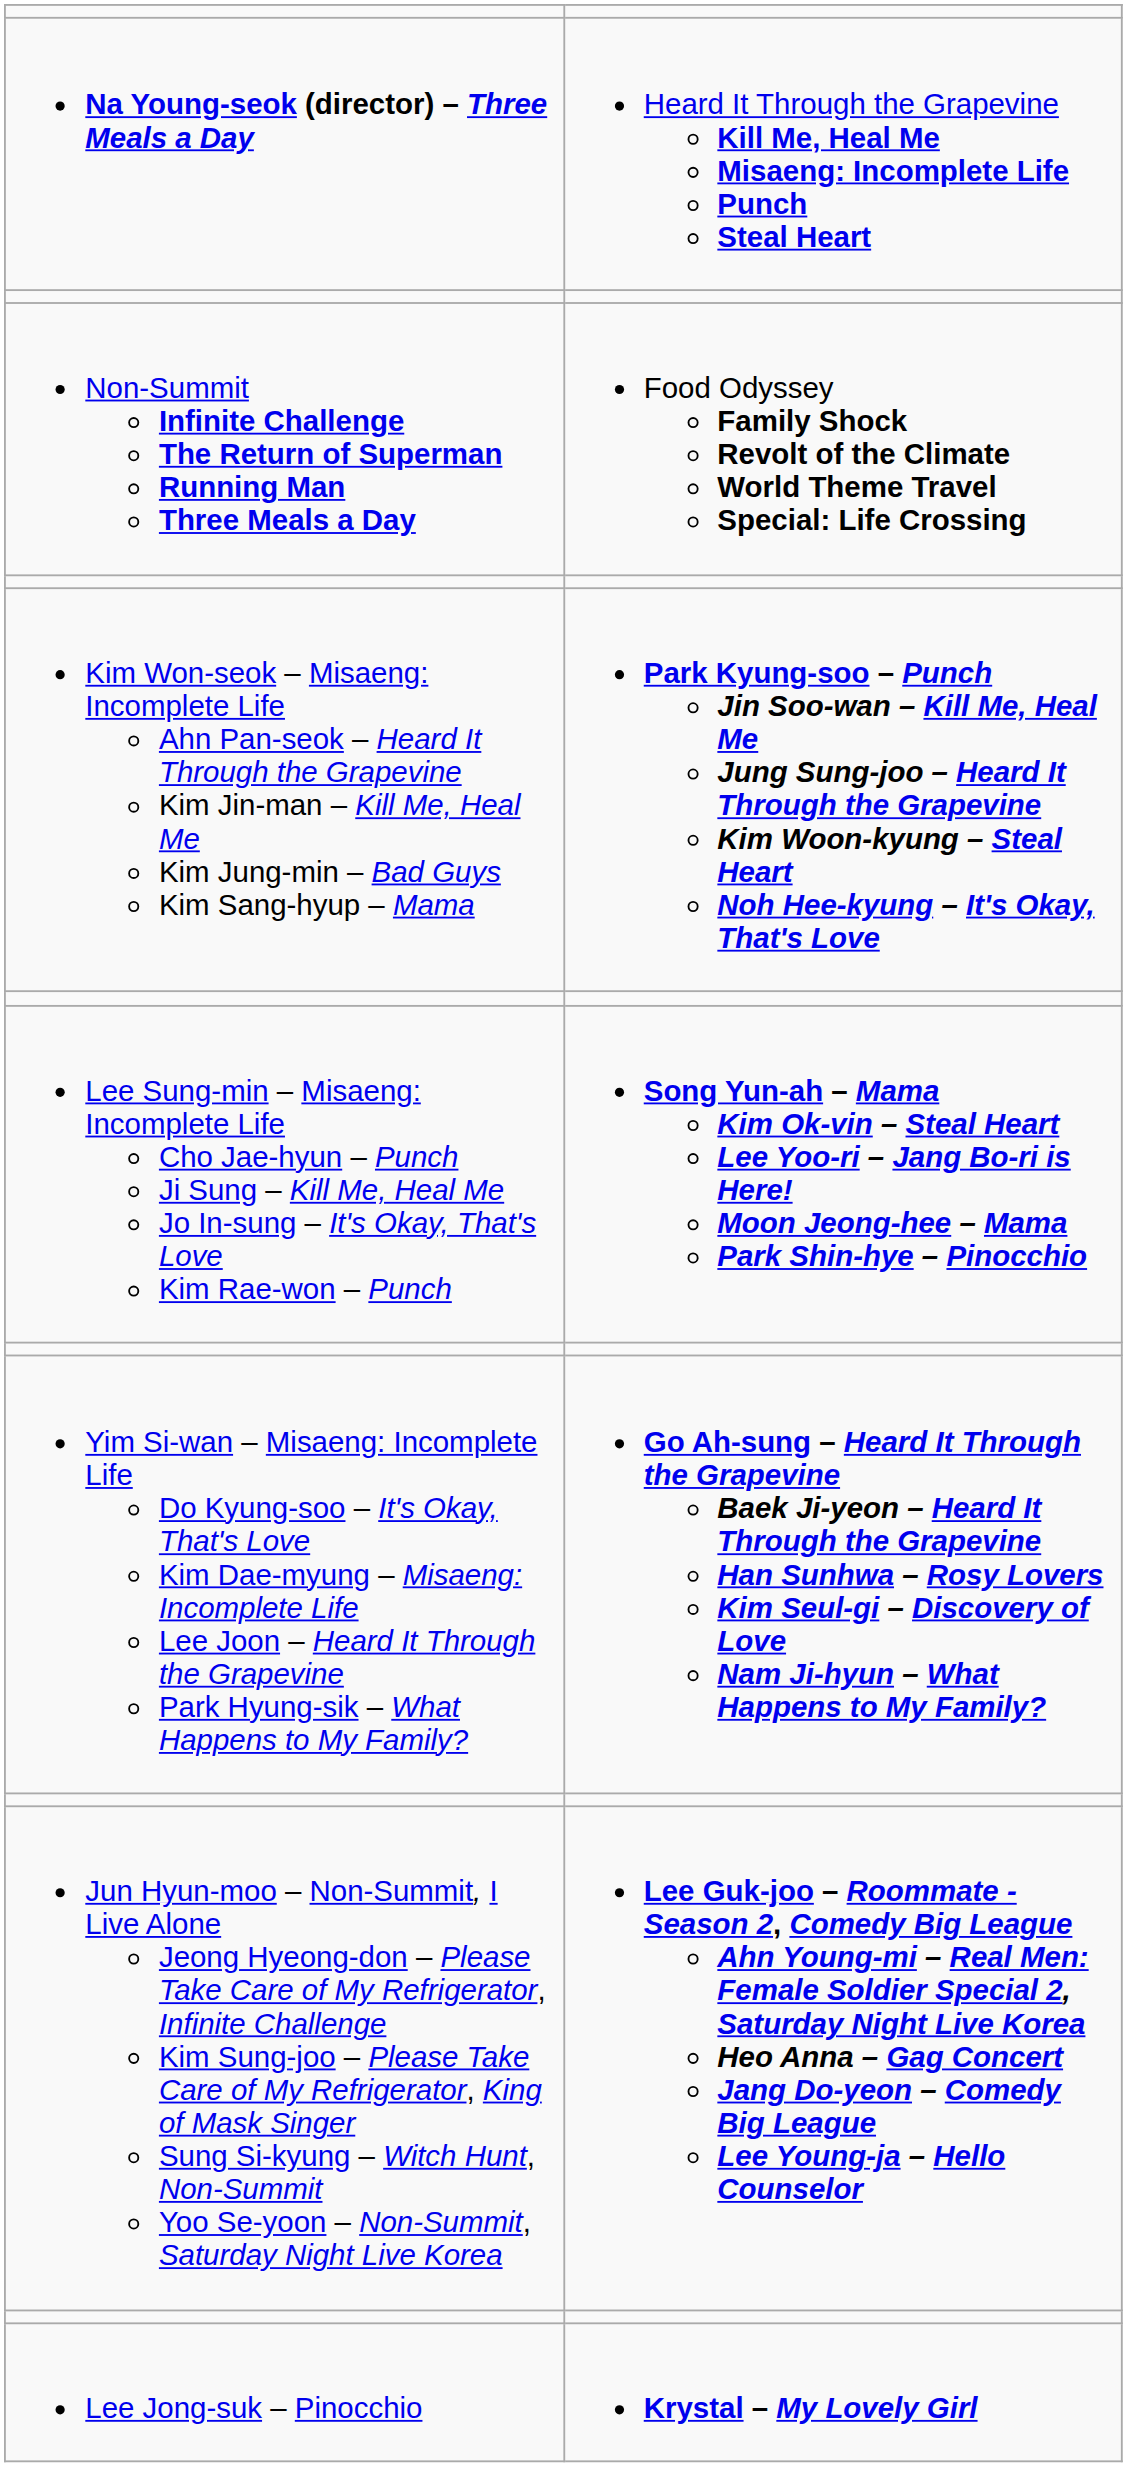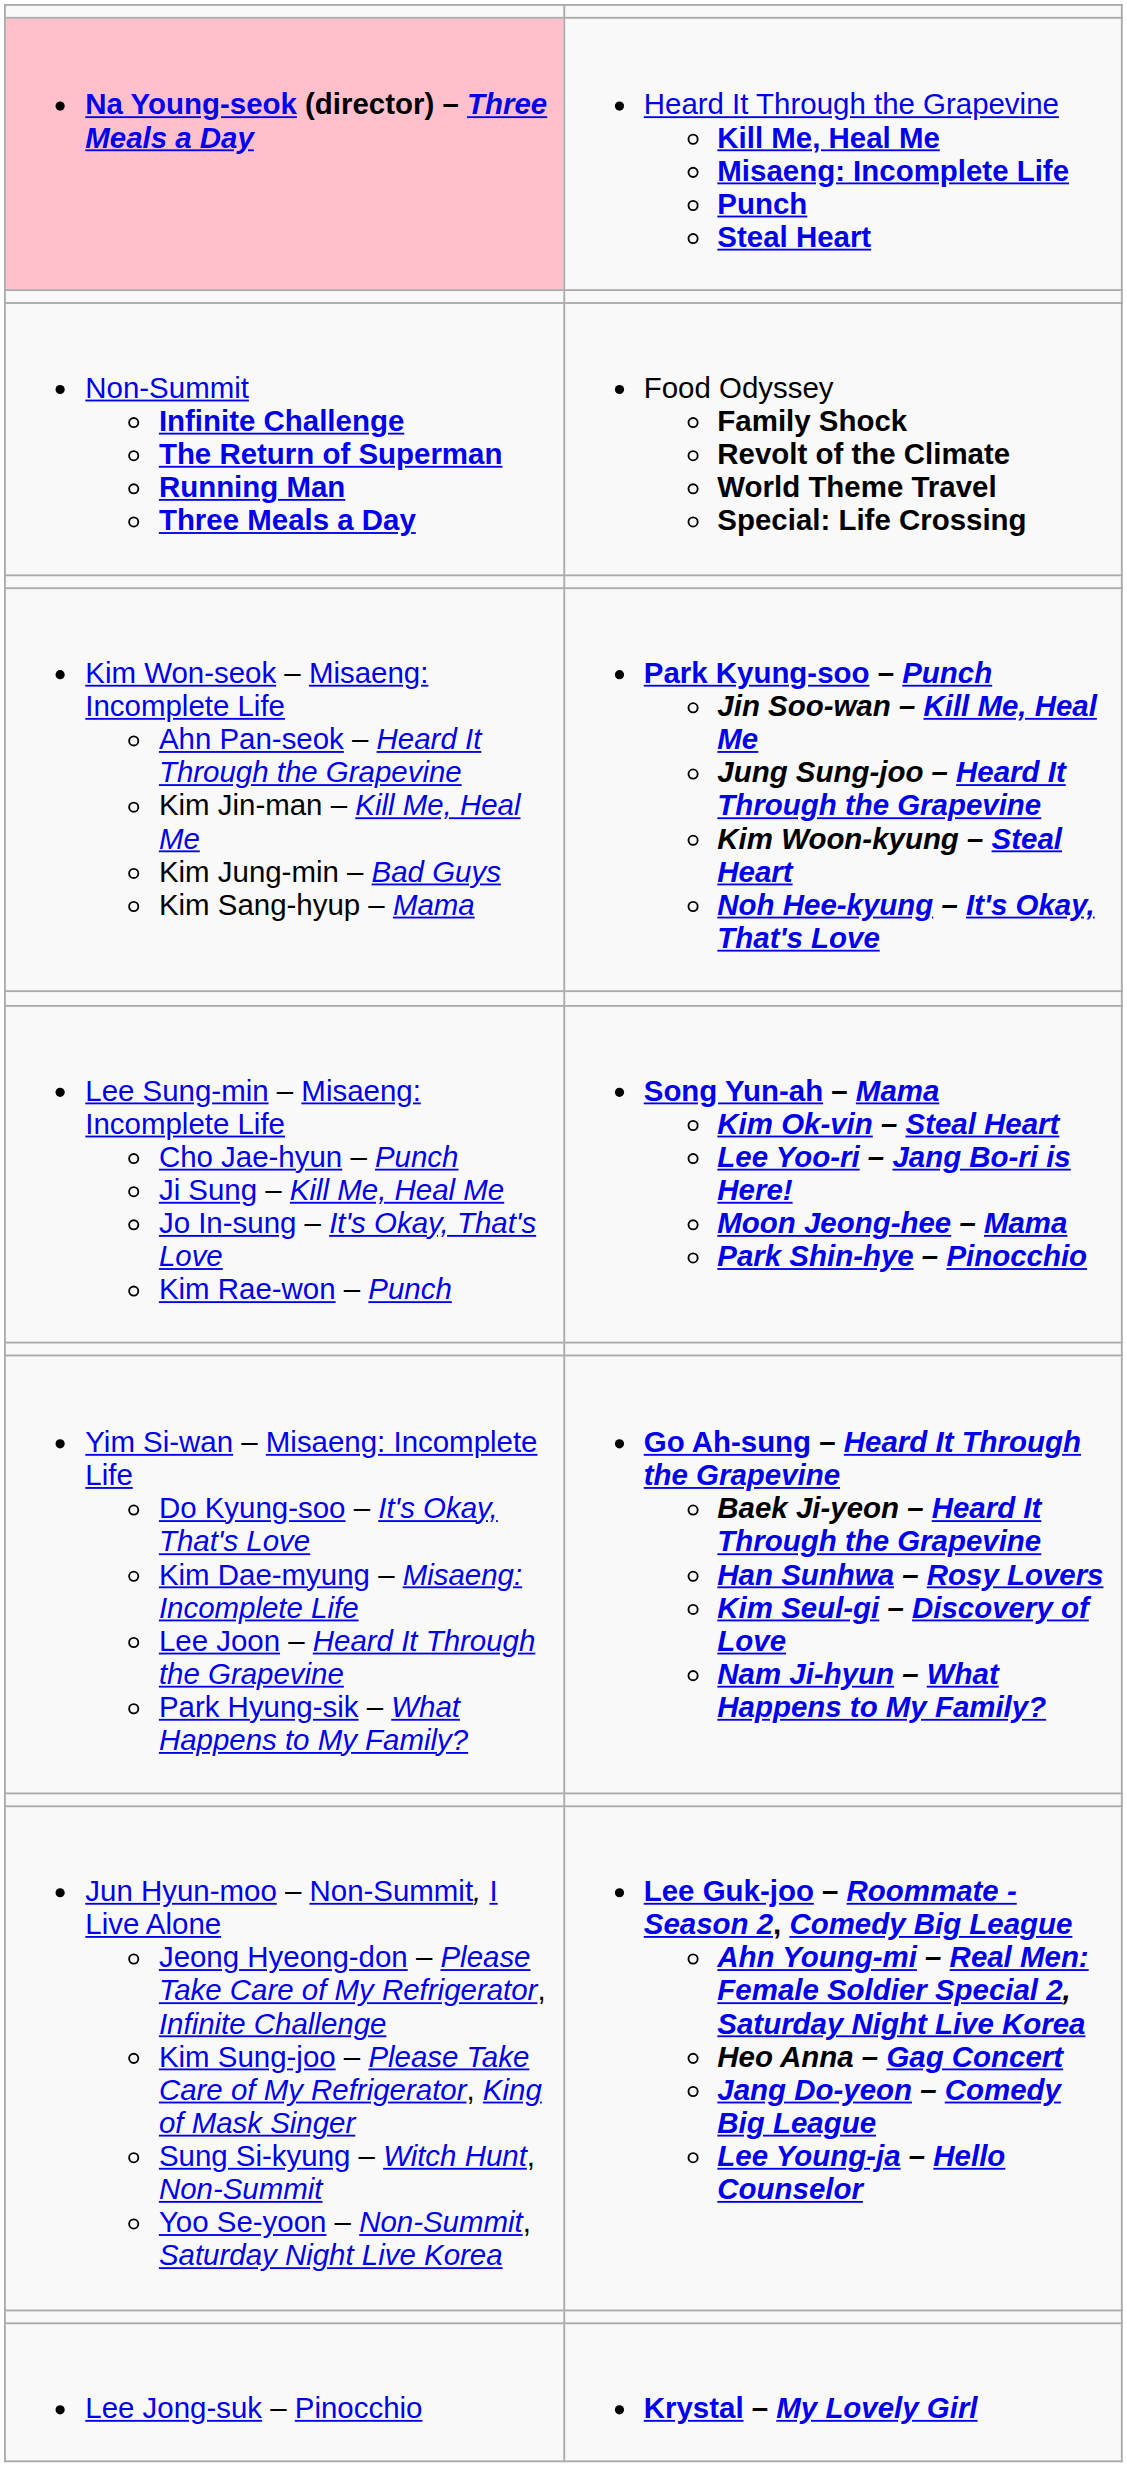row 2 | column 1: no background -> pink background
